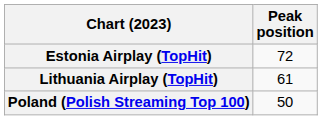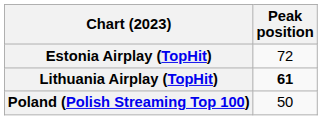Lithuania Airplay (TopHit) | Peak position: normal -> bold
